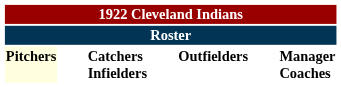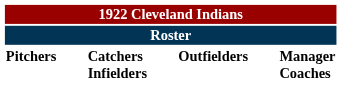Pitchers | column 1: lightyellow background -> no background
